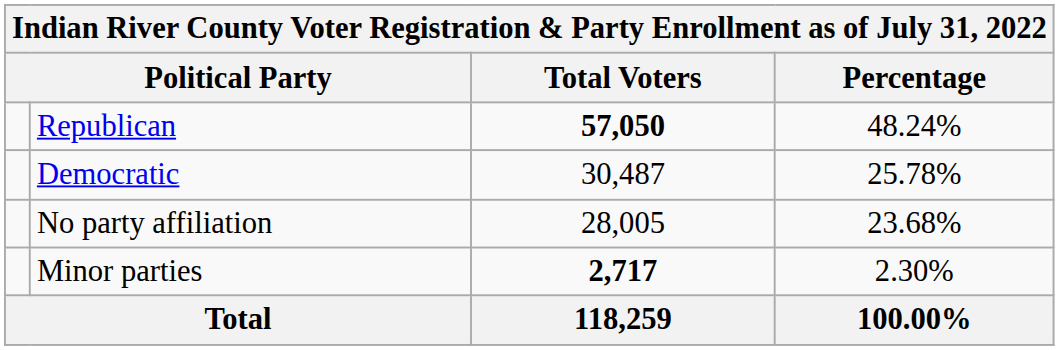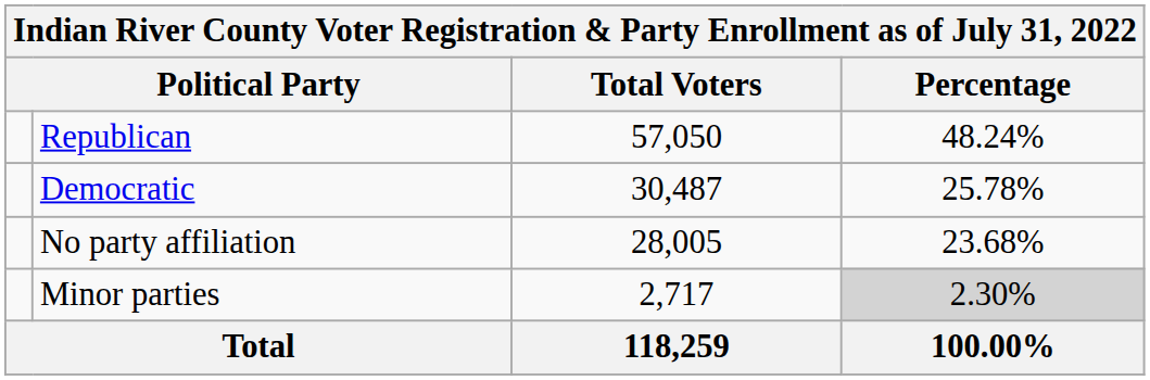Republican | Total Voters: bold -> normal
Minor parties | Total Voters: bold -> normal
Minor parties | Percentage: no background -> lightgrey background
